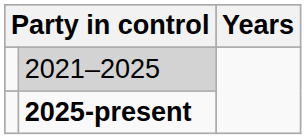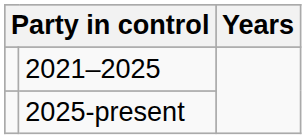2021–2025 | column 2: lightgrey background -> no background
2025-present | column 2: bold -> normal
